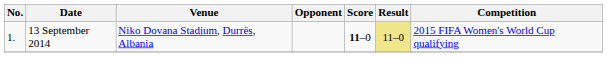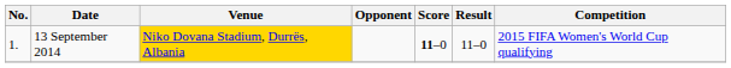13 September 2014 | Venue: no background -> gold background
13 September 2014 | Result: khaki background -> no background
